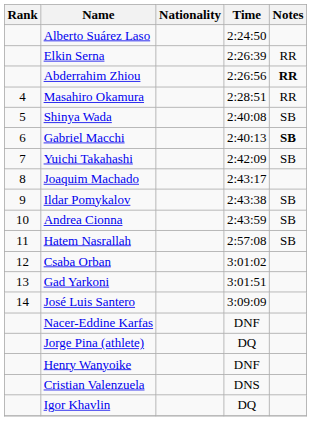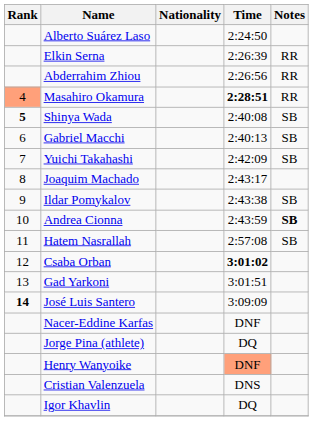Abderrahim Zhiou | Notes: bold -> normal
Masahiro Okamura | Rank: no background -> lightsalmon background
Masahiro Okamura | Time: normal -> bold
Shinya Wada | Rank: normal -> bold
Gabriel Macchi | Notes: bold -> normal
Andrea Cionna | Notes: normal -> bold
Csaba Orban | Time: normal -> bold
José Luis Santero | Rank: normal -> bold
Henry Wanyoike | Time: no background -> lightsalmon background
